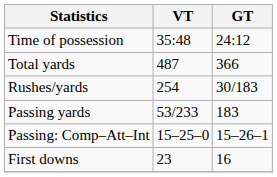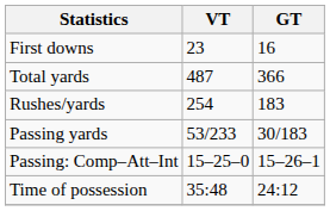rows swapped: First downs <-> Time of possession
Rushes/yards | GT: 30/183 -> 183
Passing yards | GT: 183 -> 30/183
